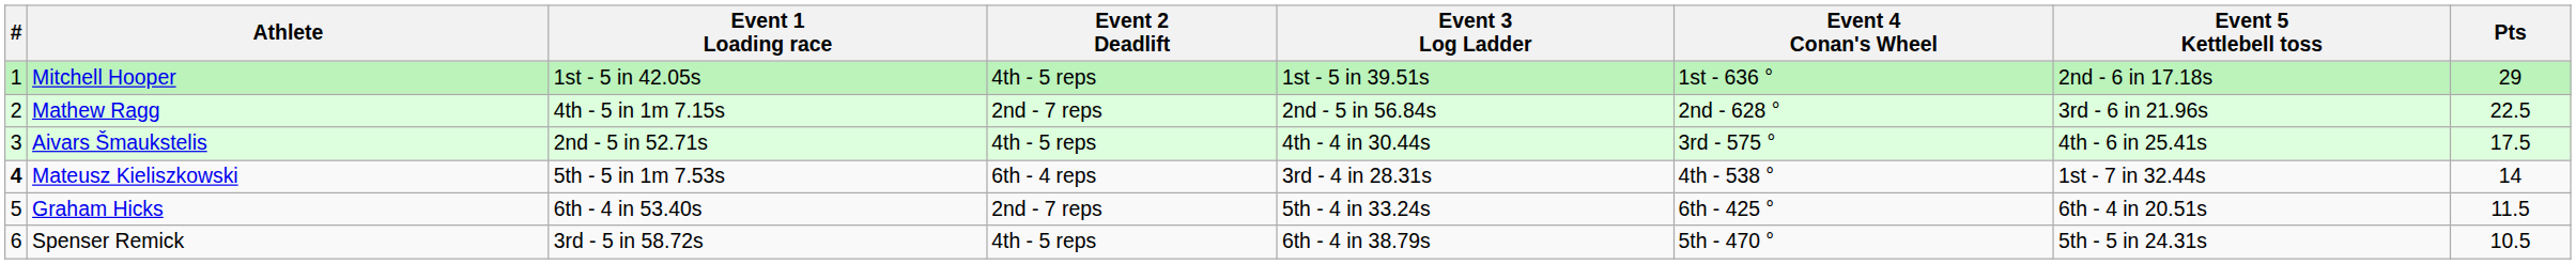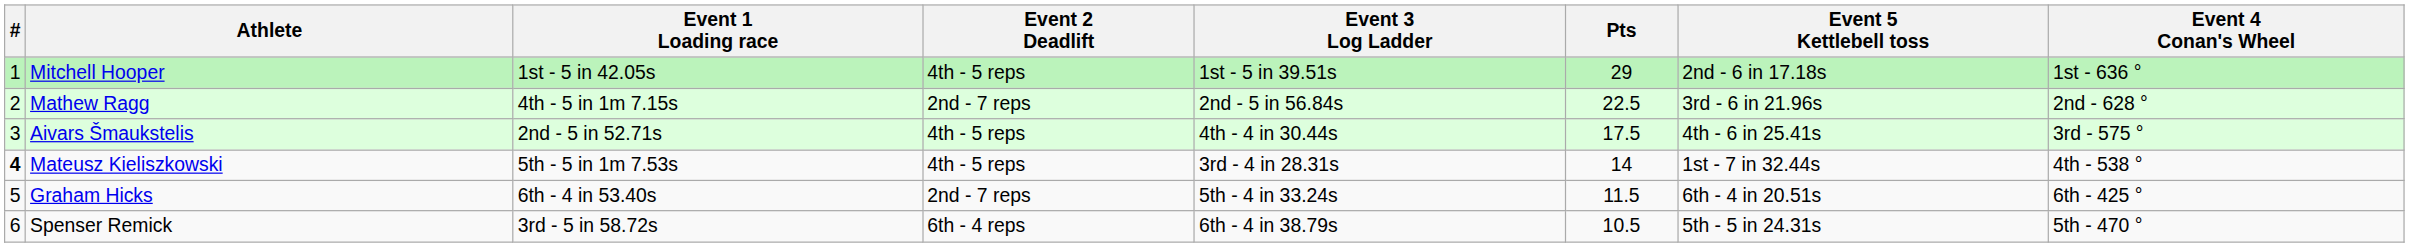columns swapped: Event 4 Conan's Wheel <-> Pts
Mateusz Kieliszkowski | Event 2 Deadlift: 6th - 4 reps -> 4th - 5 reps
Spenser Remick | Event 2 Deadlift: 4th - 5 reps -> 6th - 4 reps
